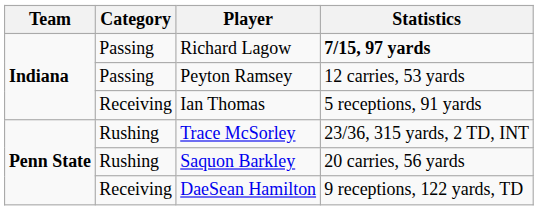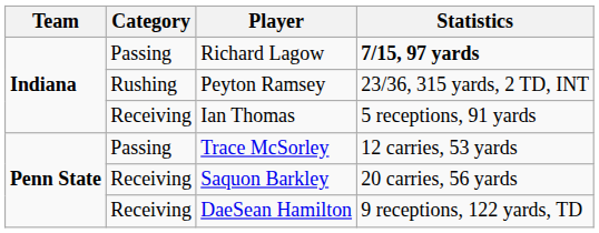Peyton Ramsey | Category: Passing -> Rushing
Peyton Ramsey | Statistics: 12 carries, 53 yards -> 23/36, 315 yards, 2 TD, INT
Trace McSorley | Category: Rushing -> Passing
Trace McSorley | Statistics: 23/36, 315 yards, 2 TD, INT -> 12 carries, 53 yards
Saquon Barkley | Category: Rushing -> Receiving
